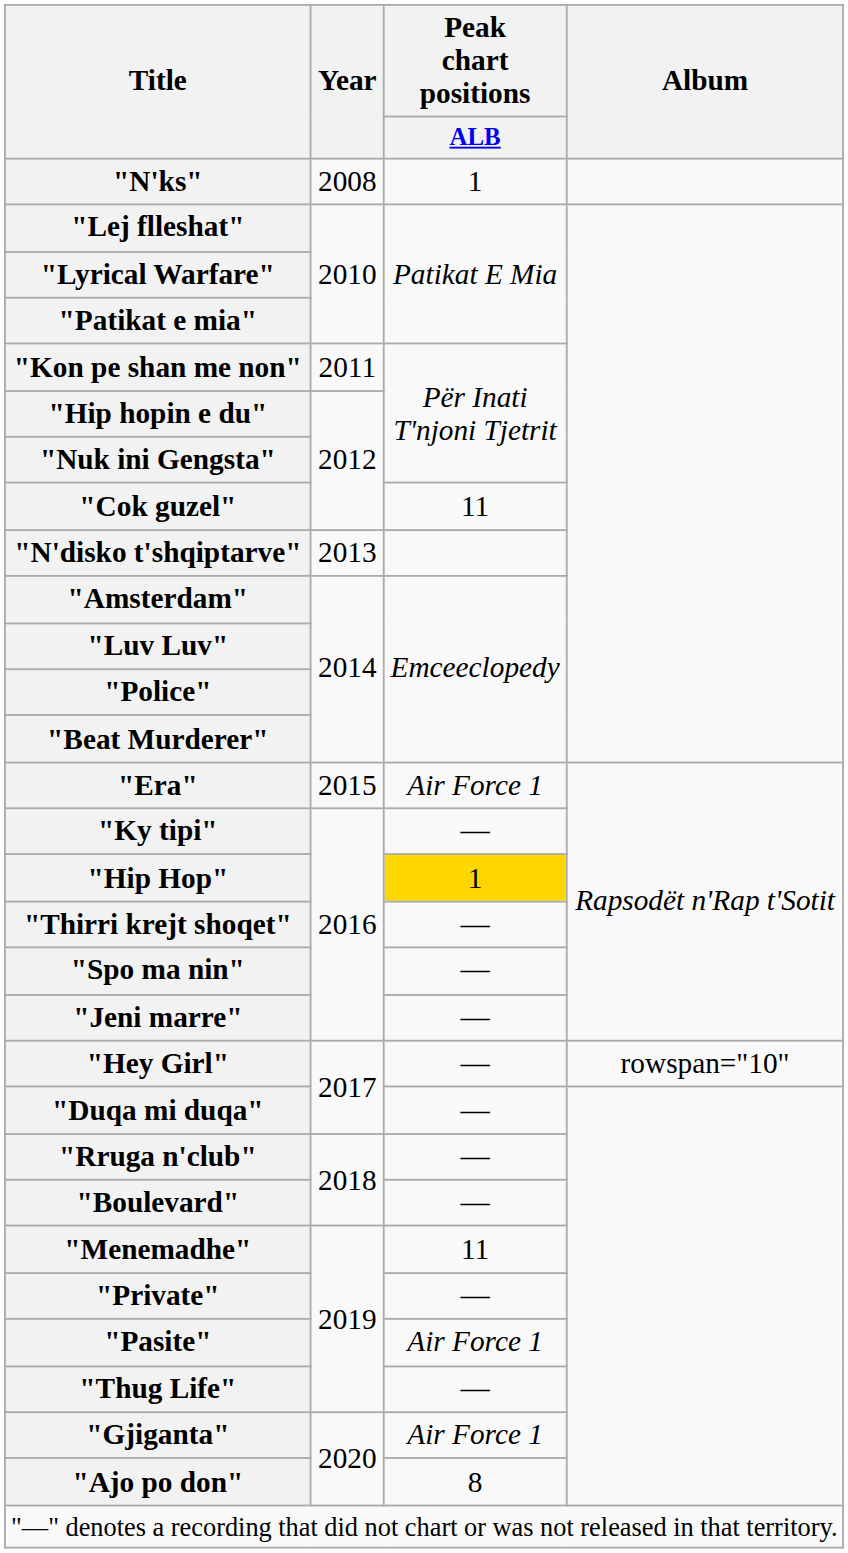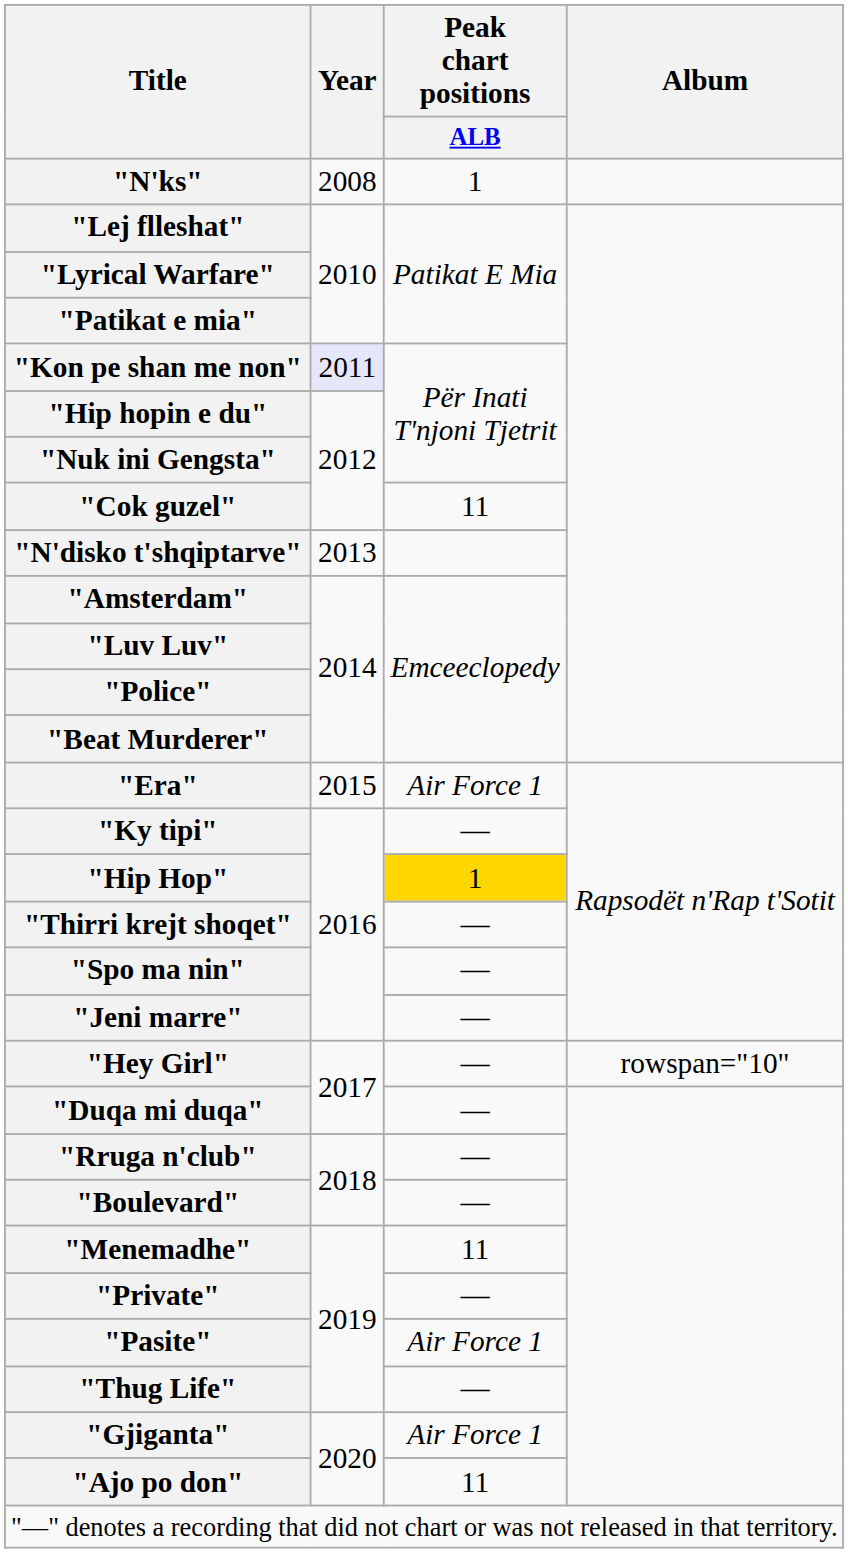"Kon pe shan me non" | Year: no background -> lavender background
"Ajo po don" | Peak chart positions / ALB: 8 -> 11
